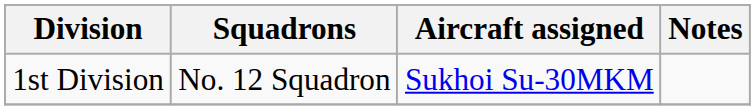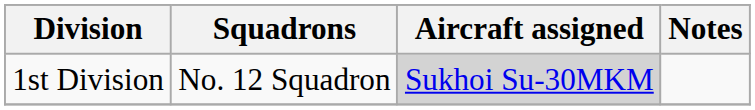1st Division | Aircraft assigned: no background -> lightgrey background
